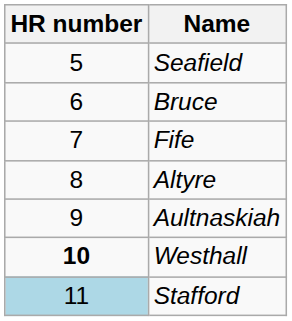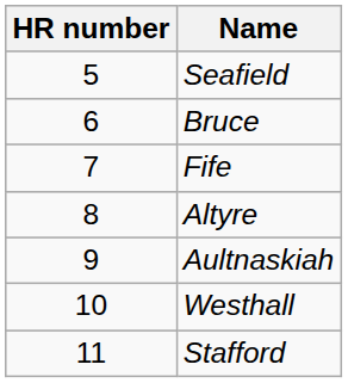Westhall | HR number: bold -> normal
Stafford | HR number: lightblue background -> no background
